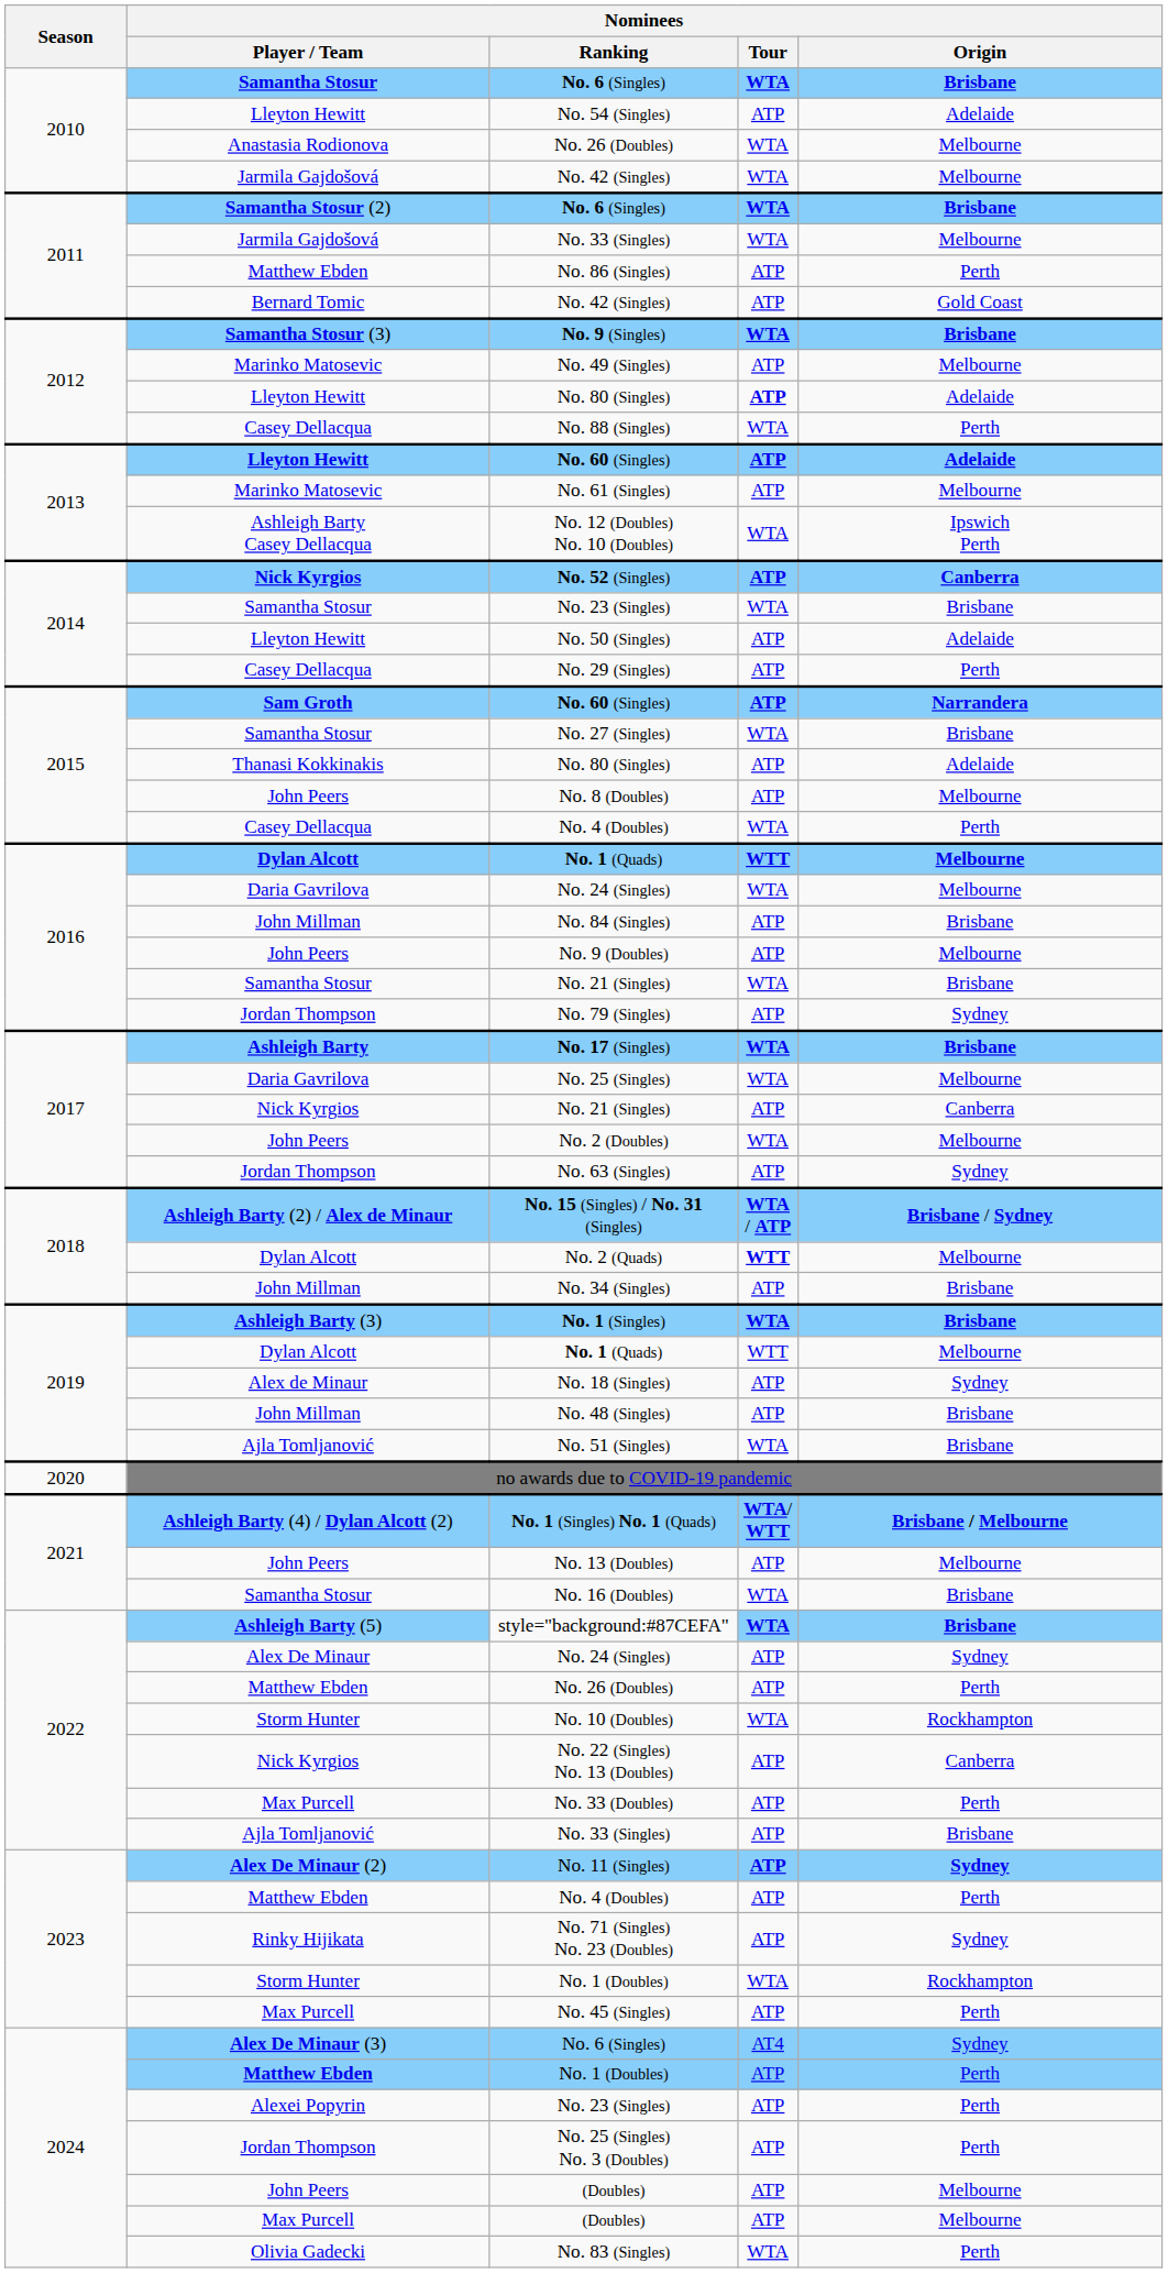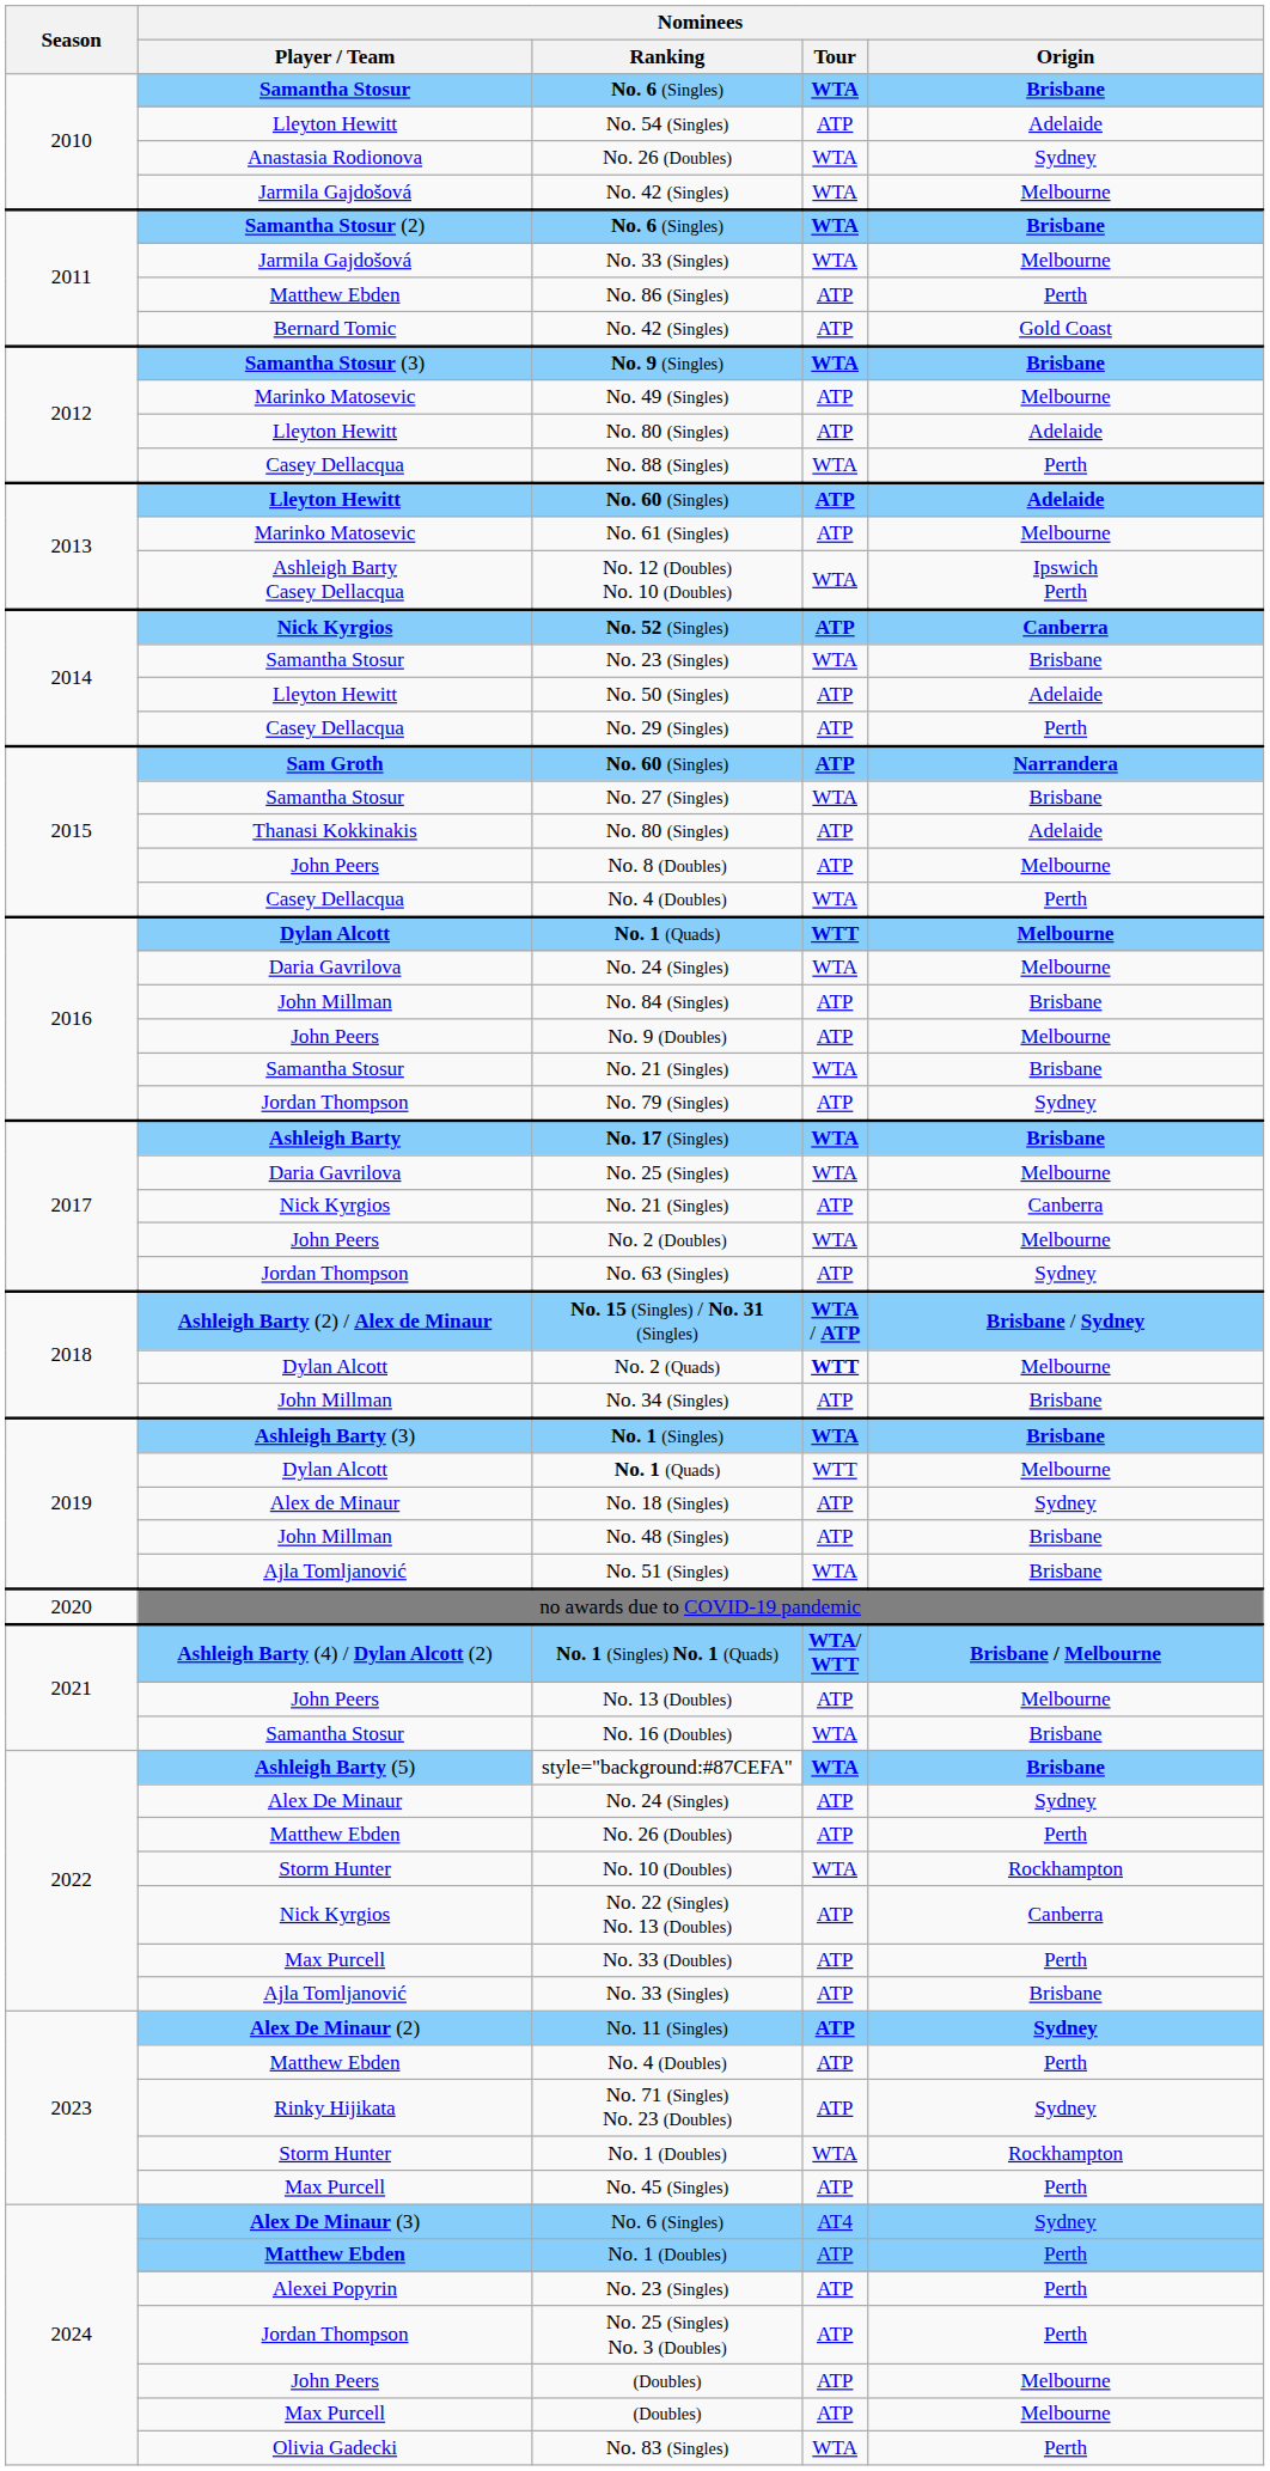Anastasia Rodionova / No. 26 (Doubles) | Nominees / Origin: Melbourne -> Sydney
Lleyton Hewitt / No. 80 (Singles) | Nominees / Tour: bold -> normal
